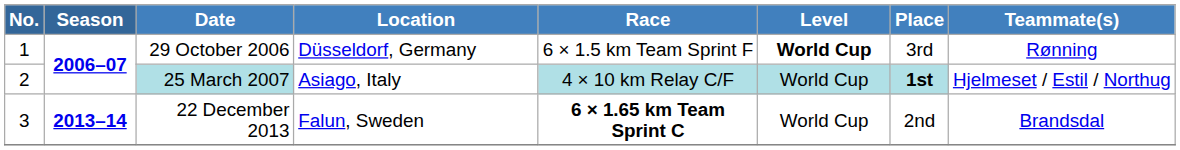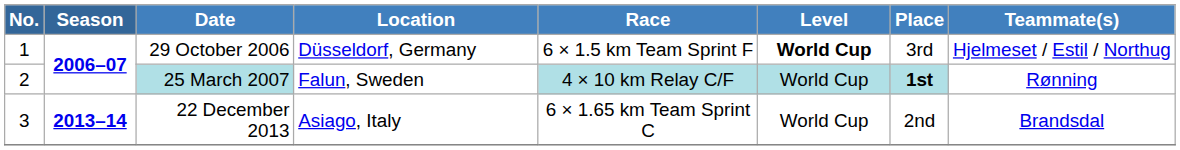29 October 2006 | Teammate(s): Rønning -> Hjelmeset / Estil / Northug
25 March 2007 | Location: Asiago, Italy -> Falun, Sweden
25 March 2007 | Teammate(s): Hjelmeset / Estil / Northug -> Rønning
22 December 2013 | Location: Falun, Sweden -> Asiago, Italy
22 December 2013 | Race: bold -> normal
